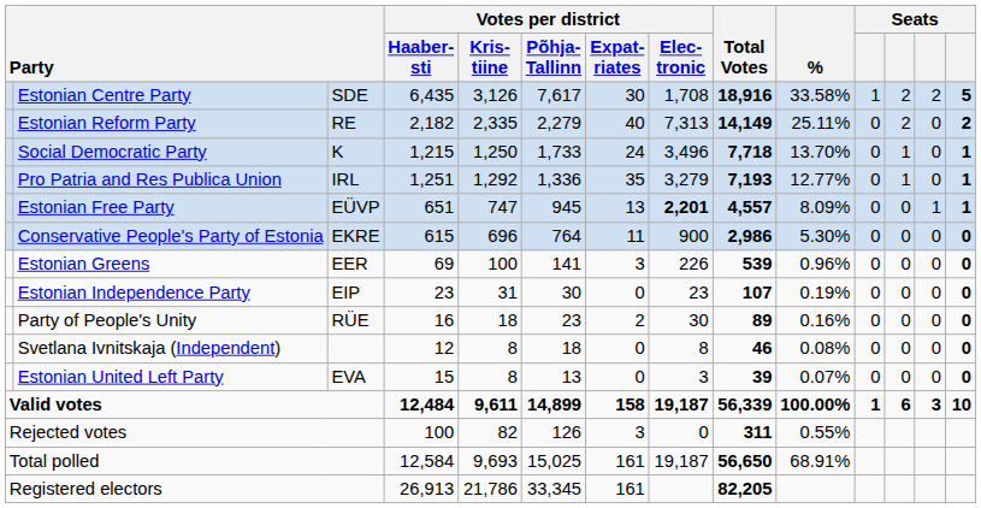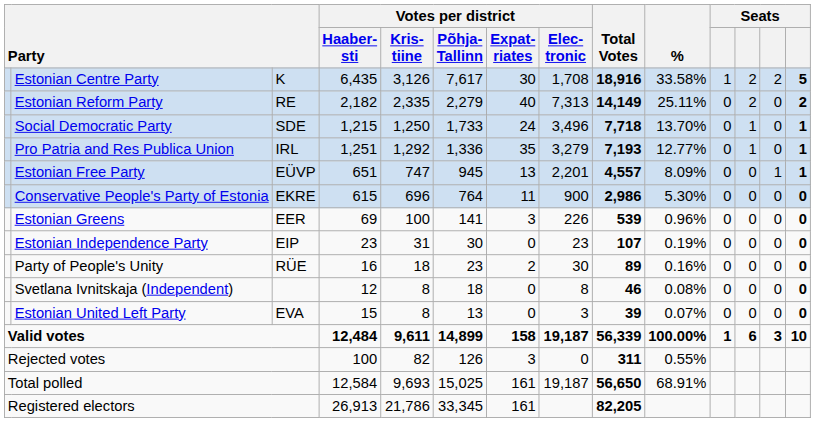Estonian Centre Party | column 3: SDE -> K
Social Democratic Party | column 3: K -> SDE
Estonian Free Party | Votes per district / Elec- tronic: bold -> normal
